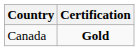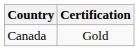Canada | Certification: bold -> normal
